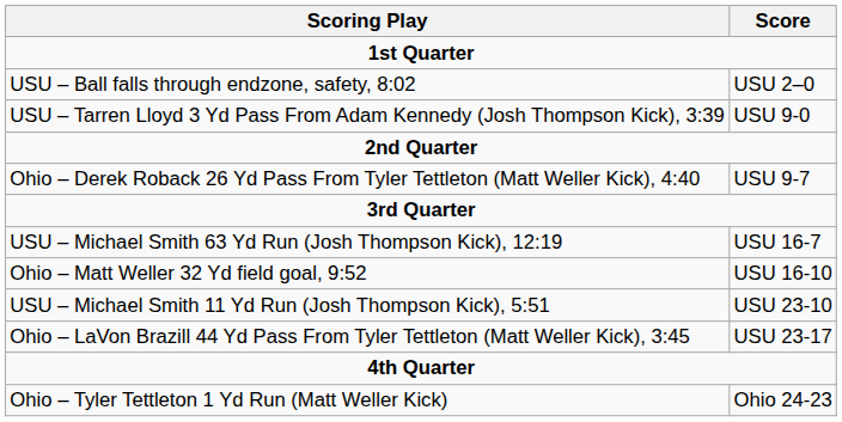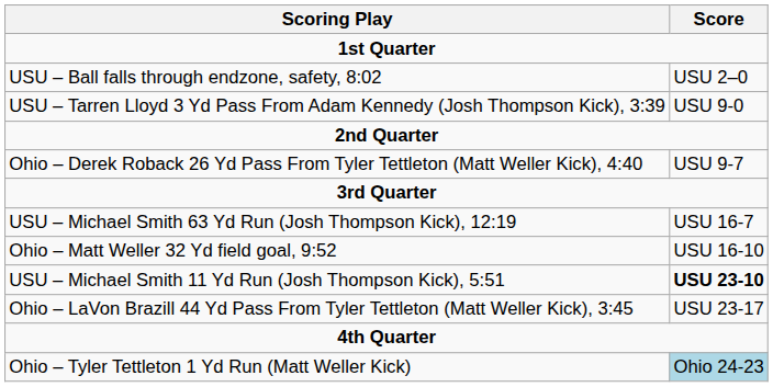USU – Michael Smith 11 Yd Run (Josh Thompson Kick), 5:51 | Score: normal -> bold
Ohio – Tyler Tettleton 1 Yd Run (Matt Weller Kick) | Score: no background -> lightblue background
